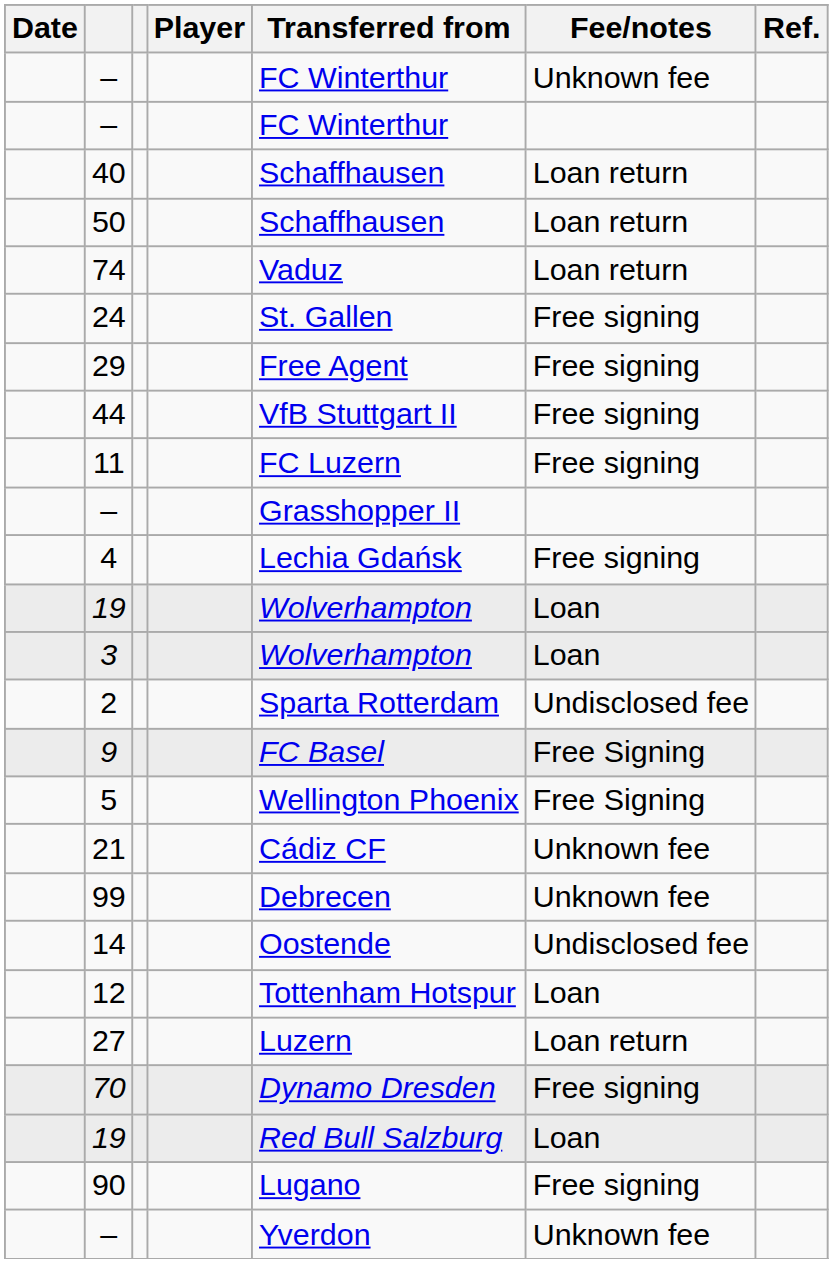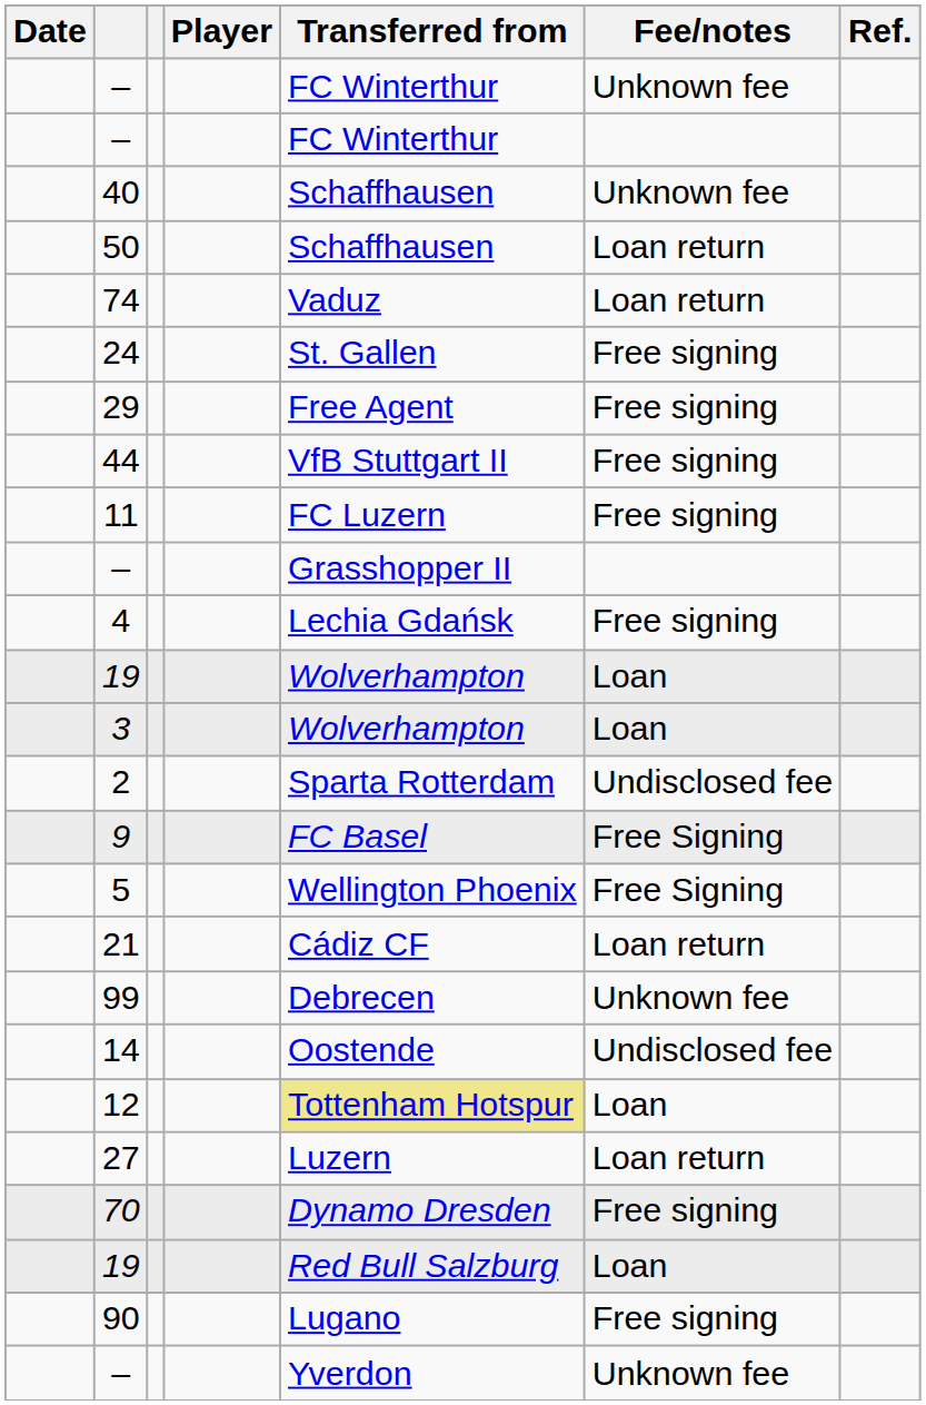40 | Fee/notes: Loan return -> Unknown fee
21 | Fee/notes: Unknown fee -> Loan return
12 | Transferred from: no background -> khaki background
